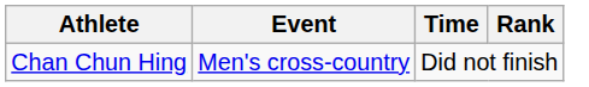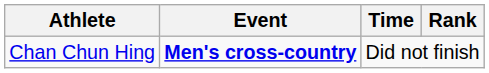Chan Chun Hing | Event: normal -> bold
